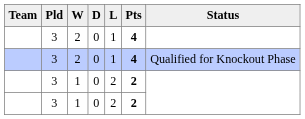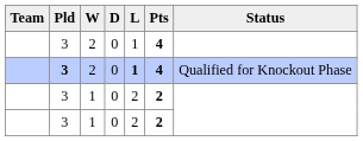row 3 | Pld: normal -> bold
row 3 | L: normal -> bold
